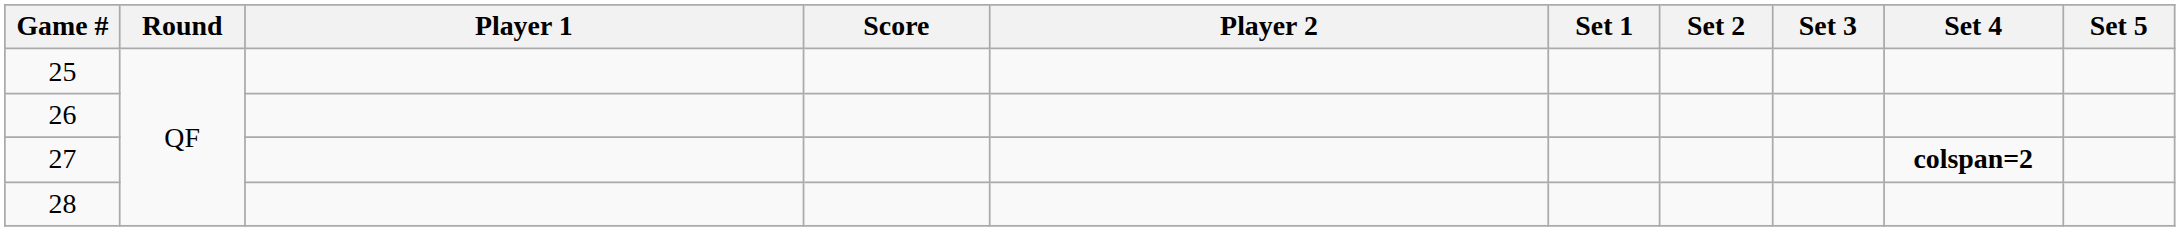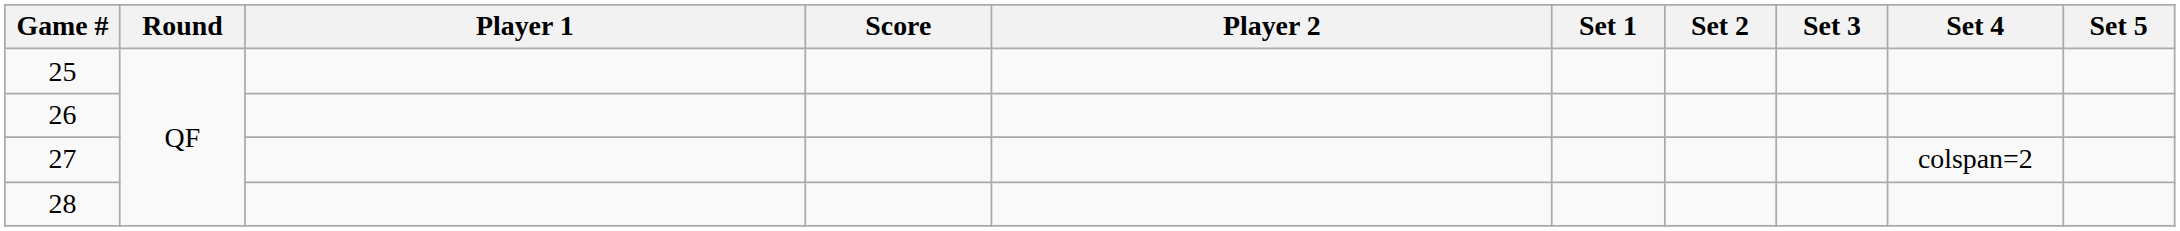27 | Set 4: bold -> normal
